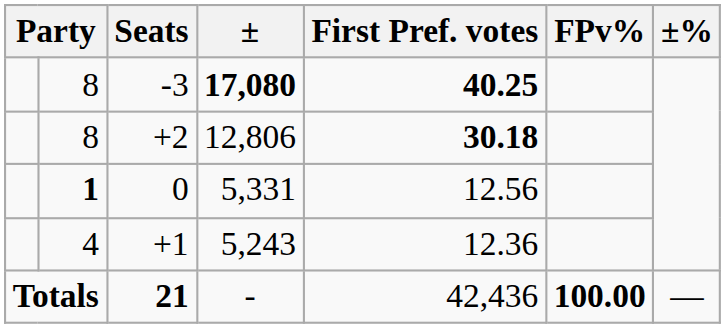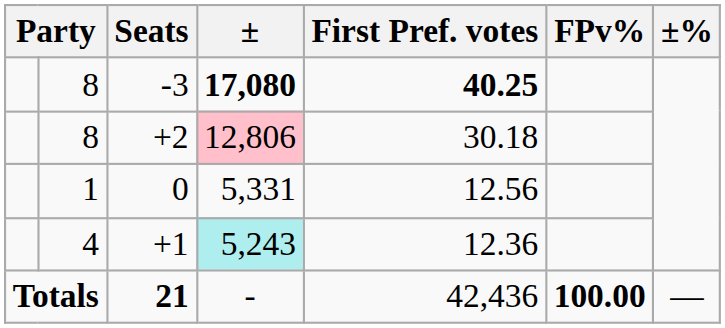+2 | ±: no background -> pink background
+2 | First Pref. votes: bold -> normal
0 | column 2: bold -> normal
+1 | ±: no background -> paleturquoise background
